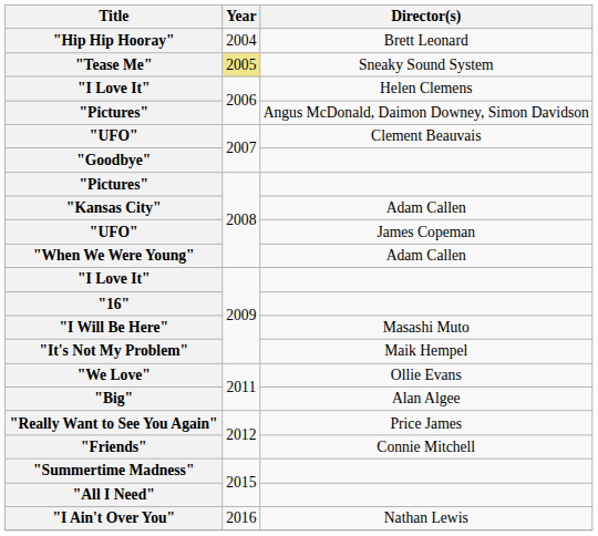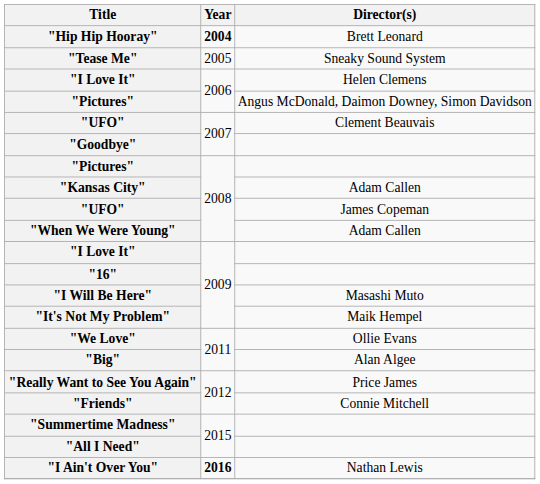"Hip Hip Hooray" | Year: normal -> bold
"Tease Me" | Year: khaki background -> no background
"I Ain't Over You" | Year: normal -> bold
